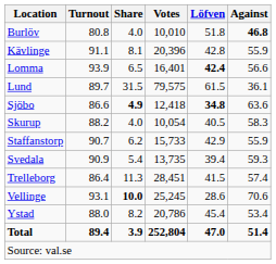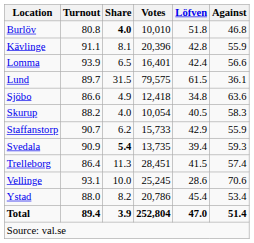Burlöv | Share: normal -> bold
Burlöv | Against: bold -> normal
Lomma | Löfven: bold -> normal
Sjöbo | Share: bold -> normal
Sjöbo | Löfven: bold -> normal
Svedala | Share: normal -> bold
Vellinge | Share: bold -> normal
